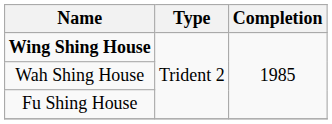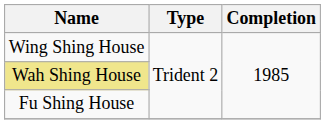Wing Shing House | Name: bold -> normal
Wah Shing House | Name: no background -> khaki background
